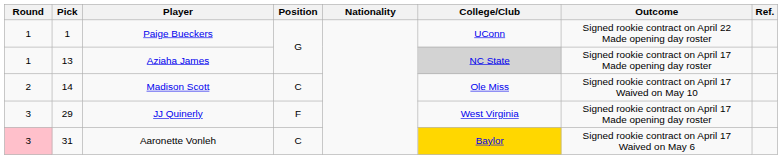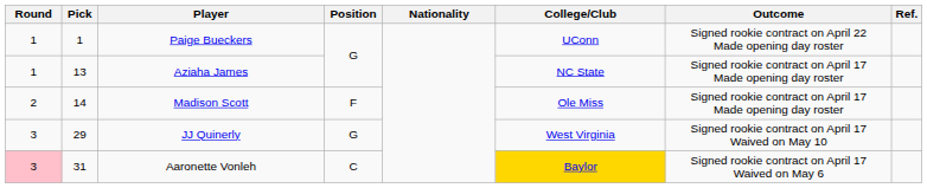Aziaha James | College/Club: lightgrey background -> no background
Madison Scott | Position: C -> F
Madison Scott | Outcome: Signed rookie contract on April 17 Waived on May 10 -> Signed rookie contract on April 17 Made opening day roster
JJ Quinerly | Position: F -> G
JJ Quinerly | Outcome: Signed rookie contract on April 17 Made opening day roster -> Signed rookie contract on April 17 Waived on May 10
